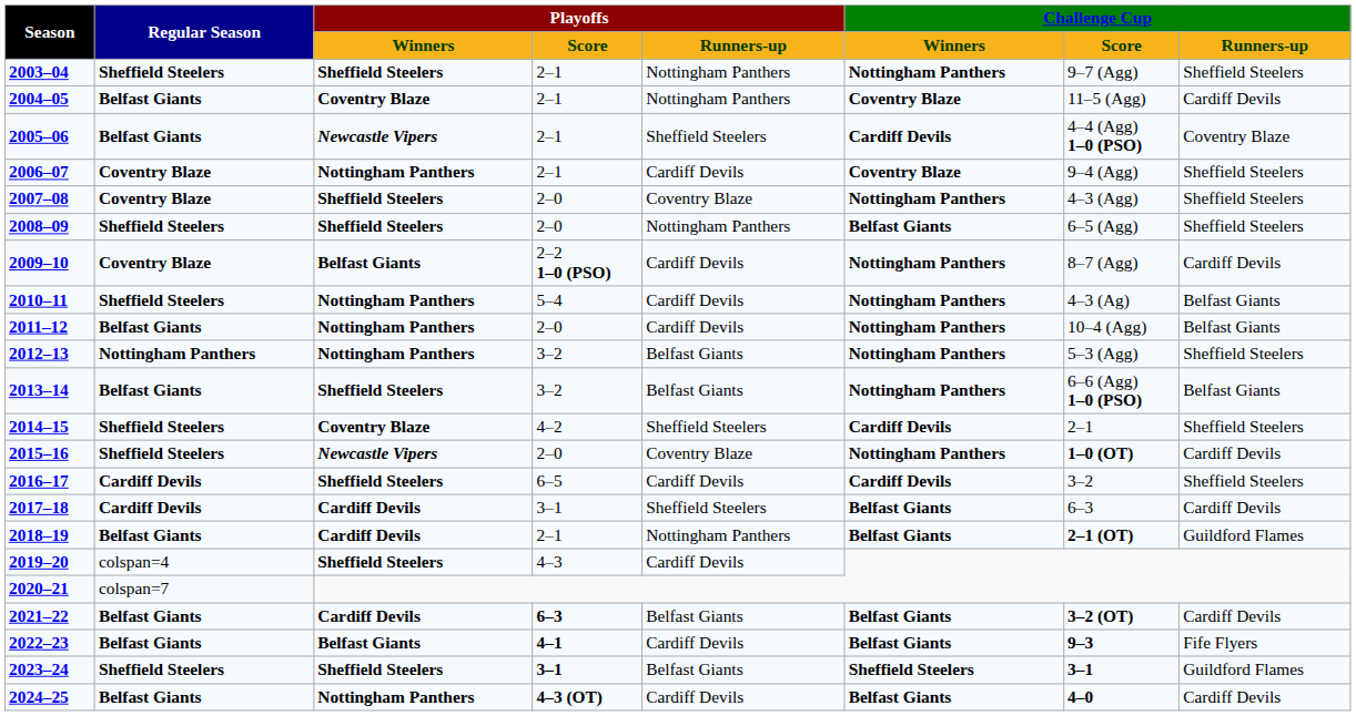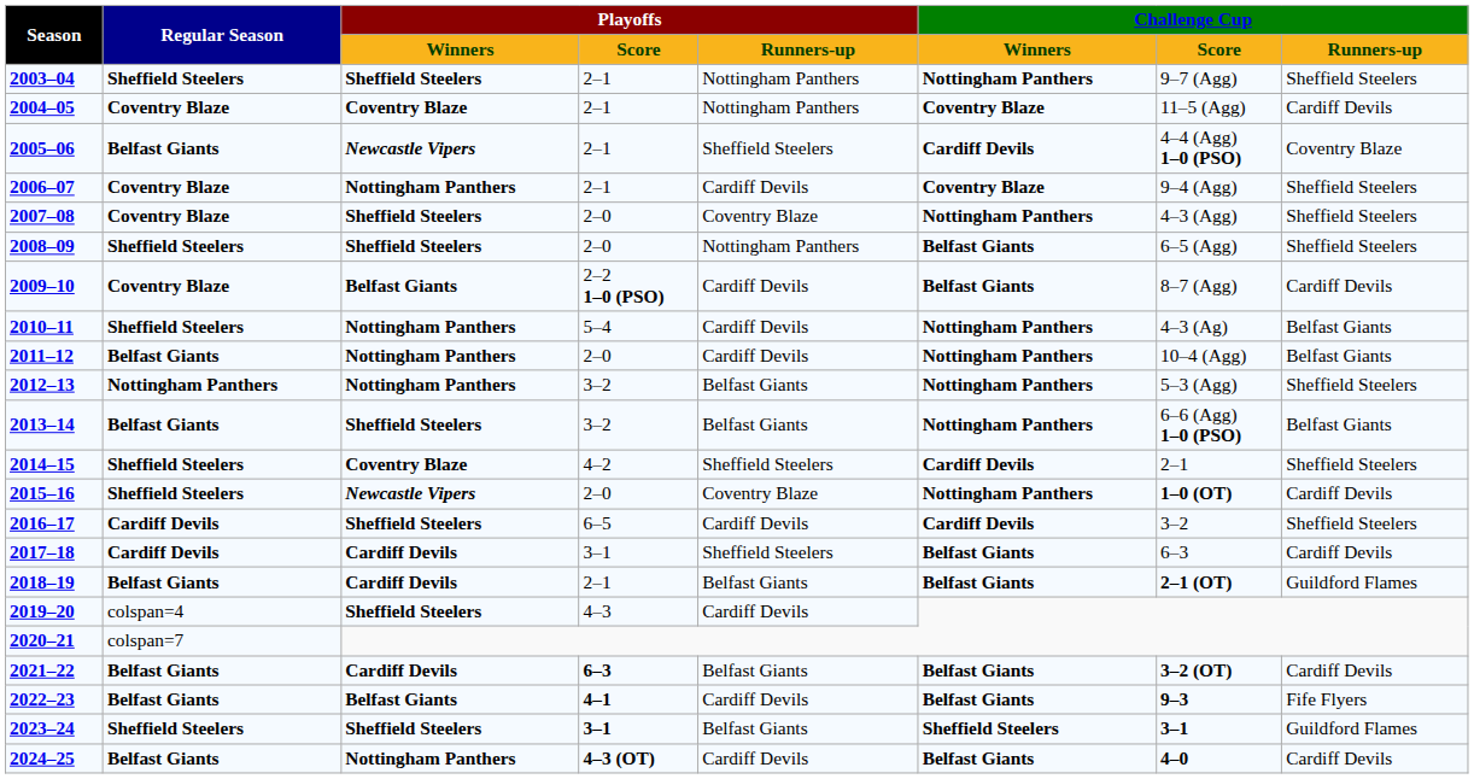2004–05 | Regular Season: Belfast Giants -> Coventry Blaze
2009–10 | Challenge Cup / Winners: Nottingham Panthers -> Belfast Giants
2018–19 | Playoffs / Runners-up: Nottingham Panthers -> Belfast Giants
